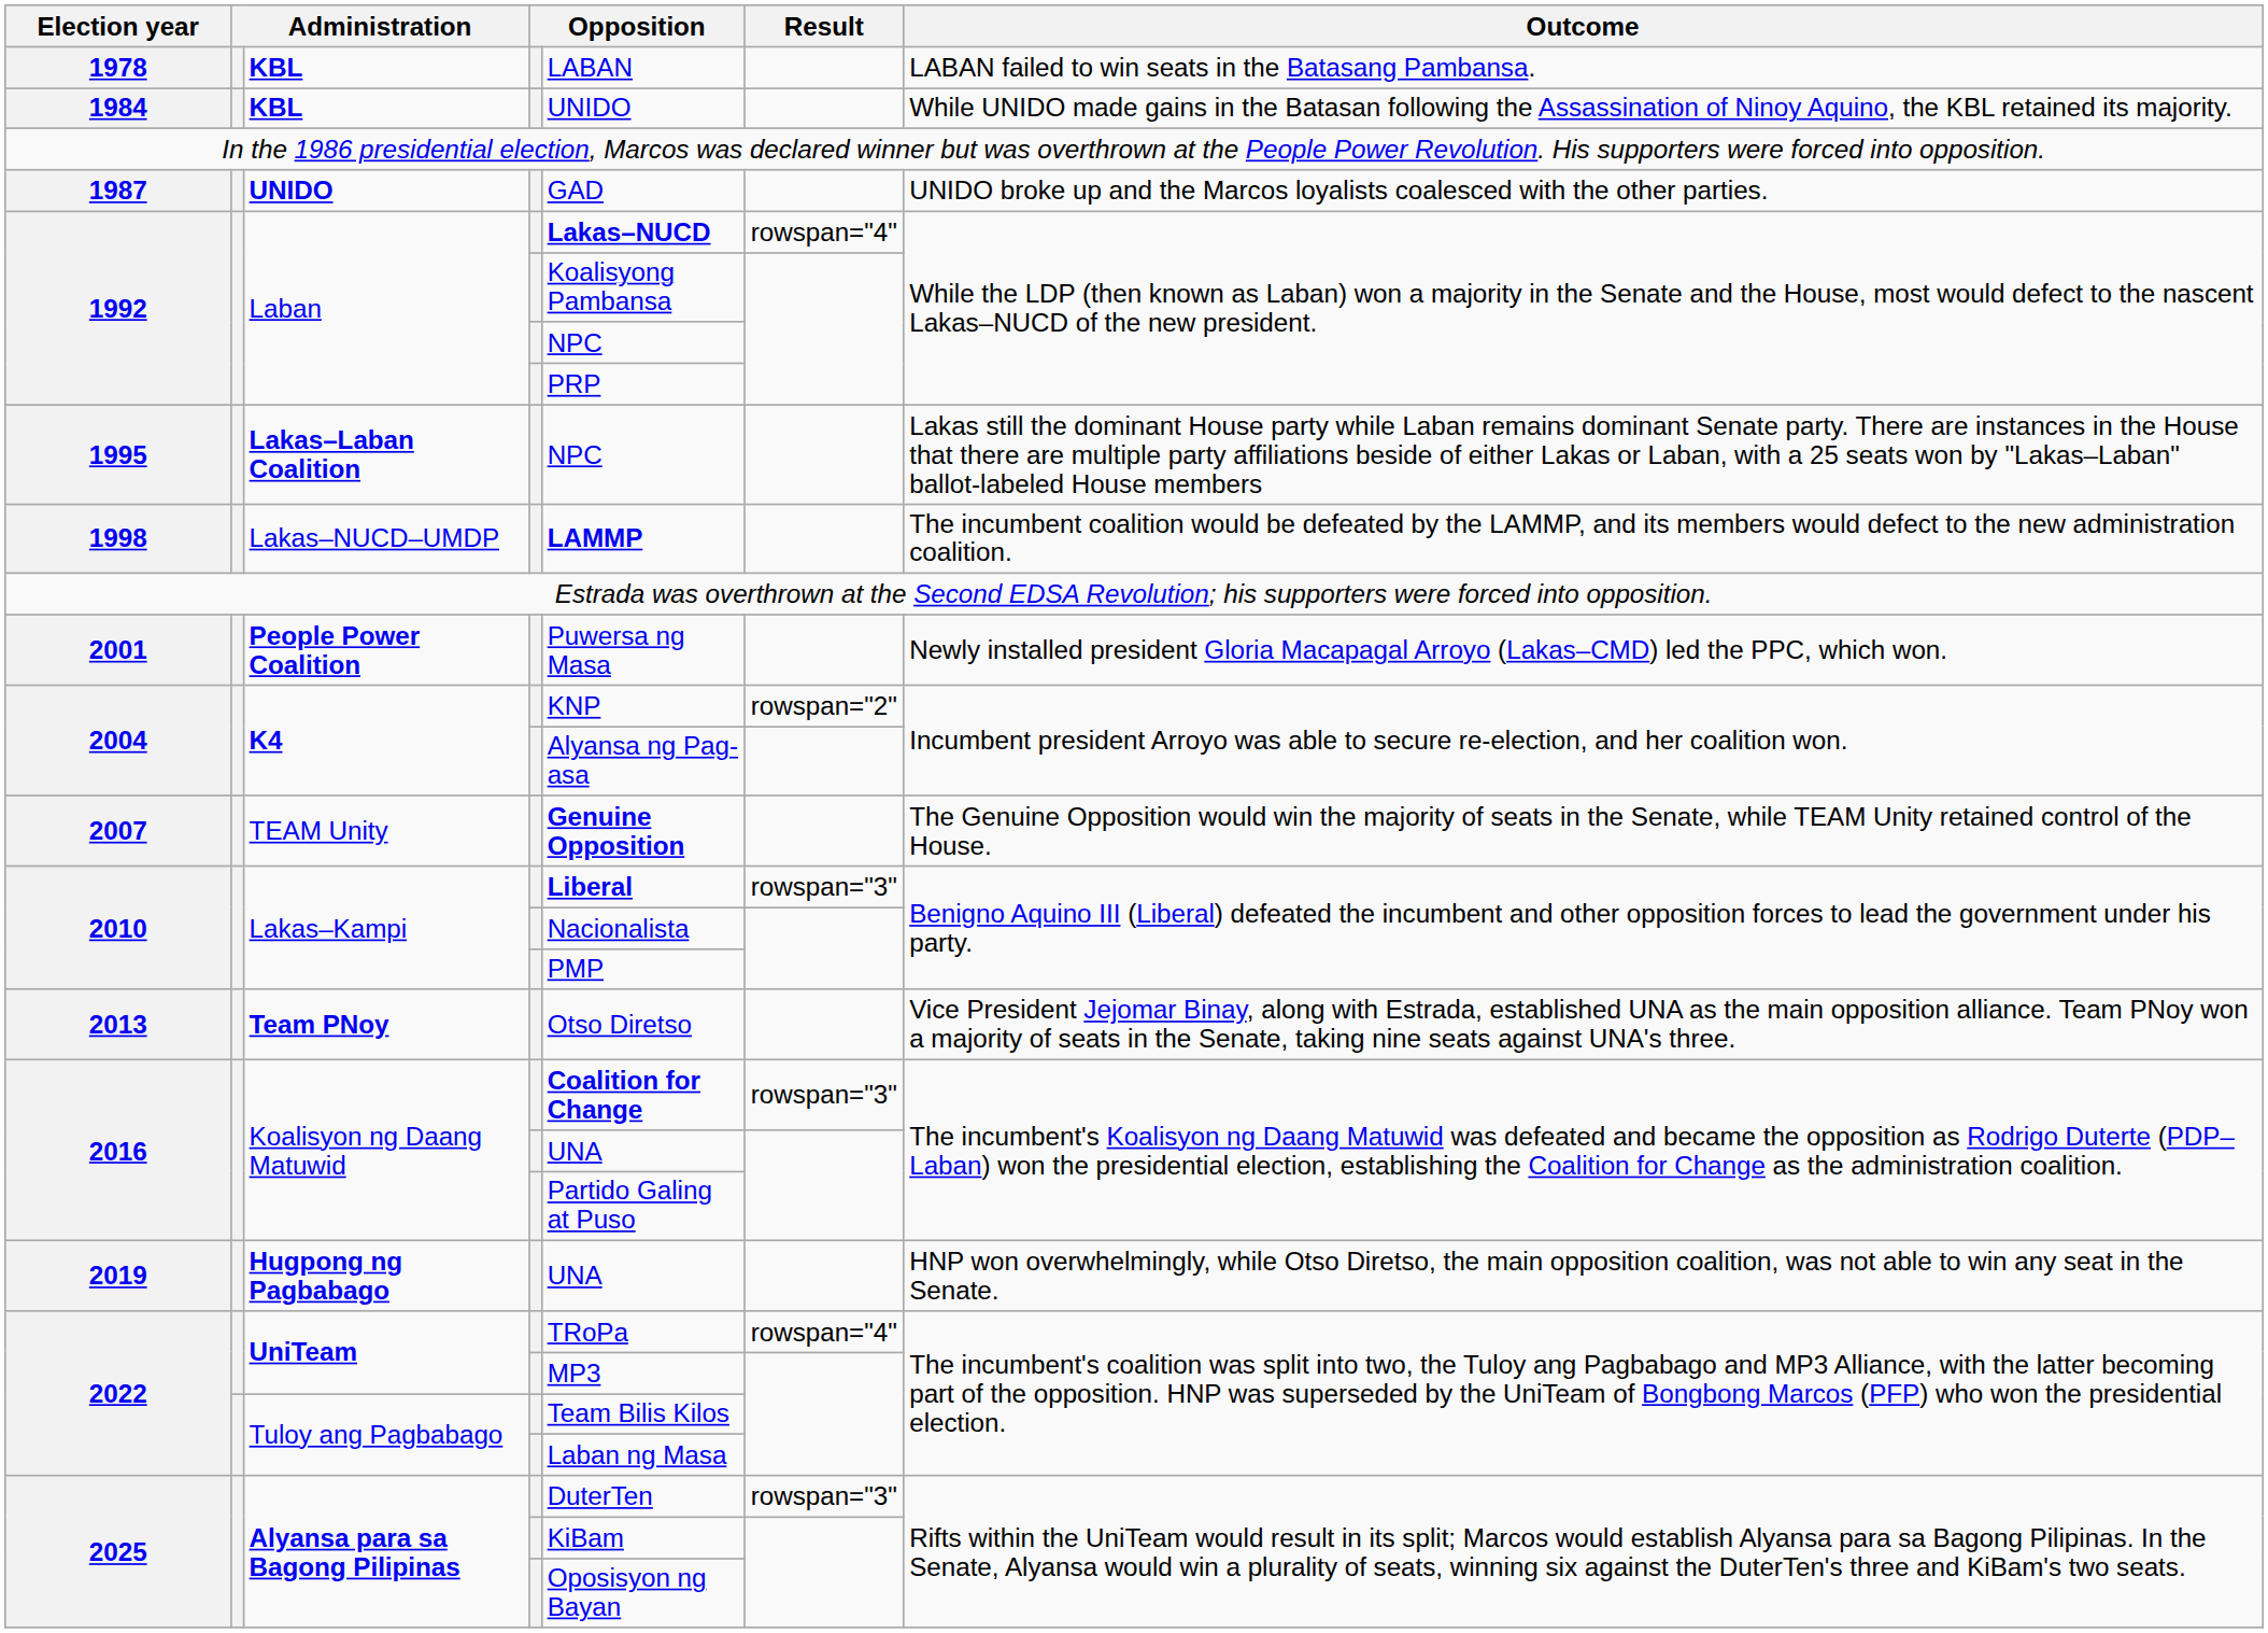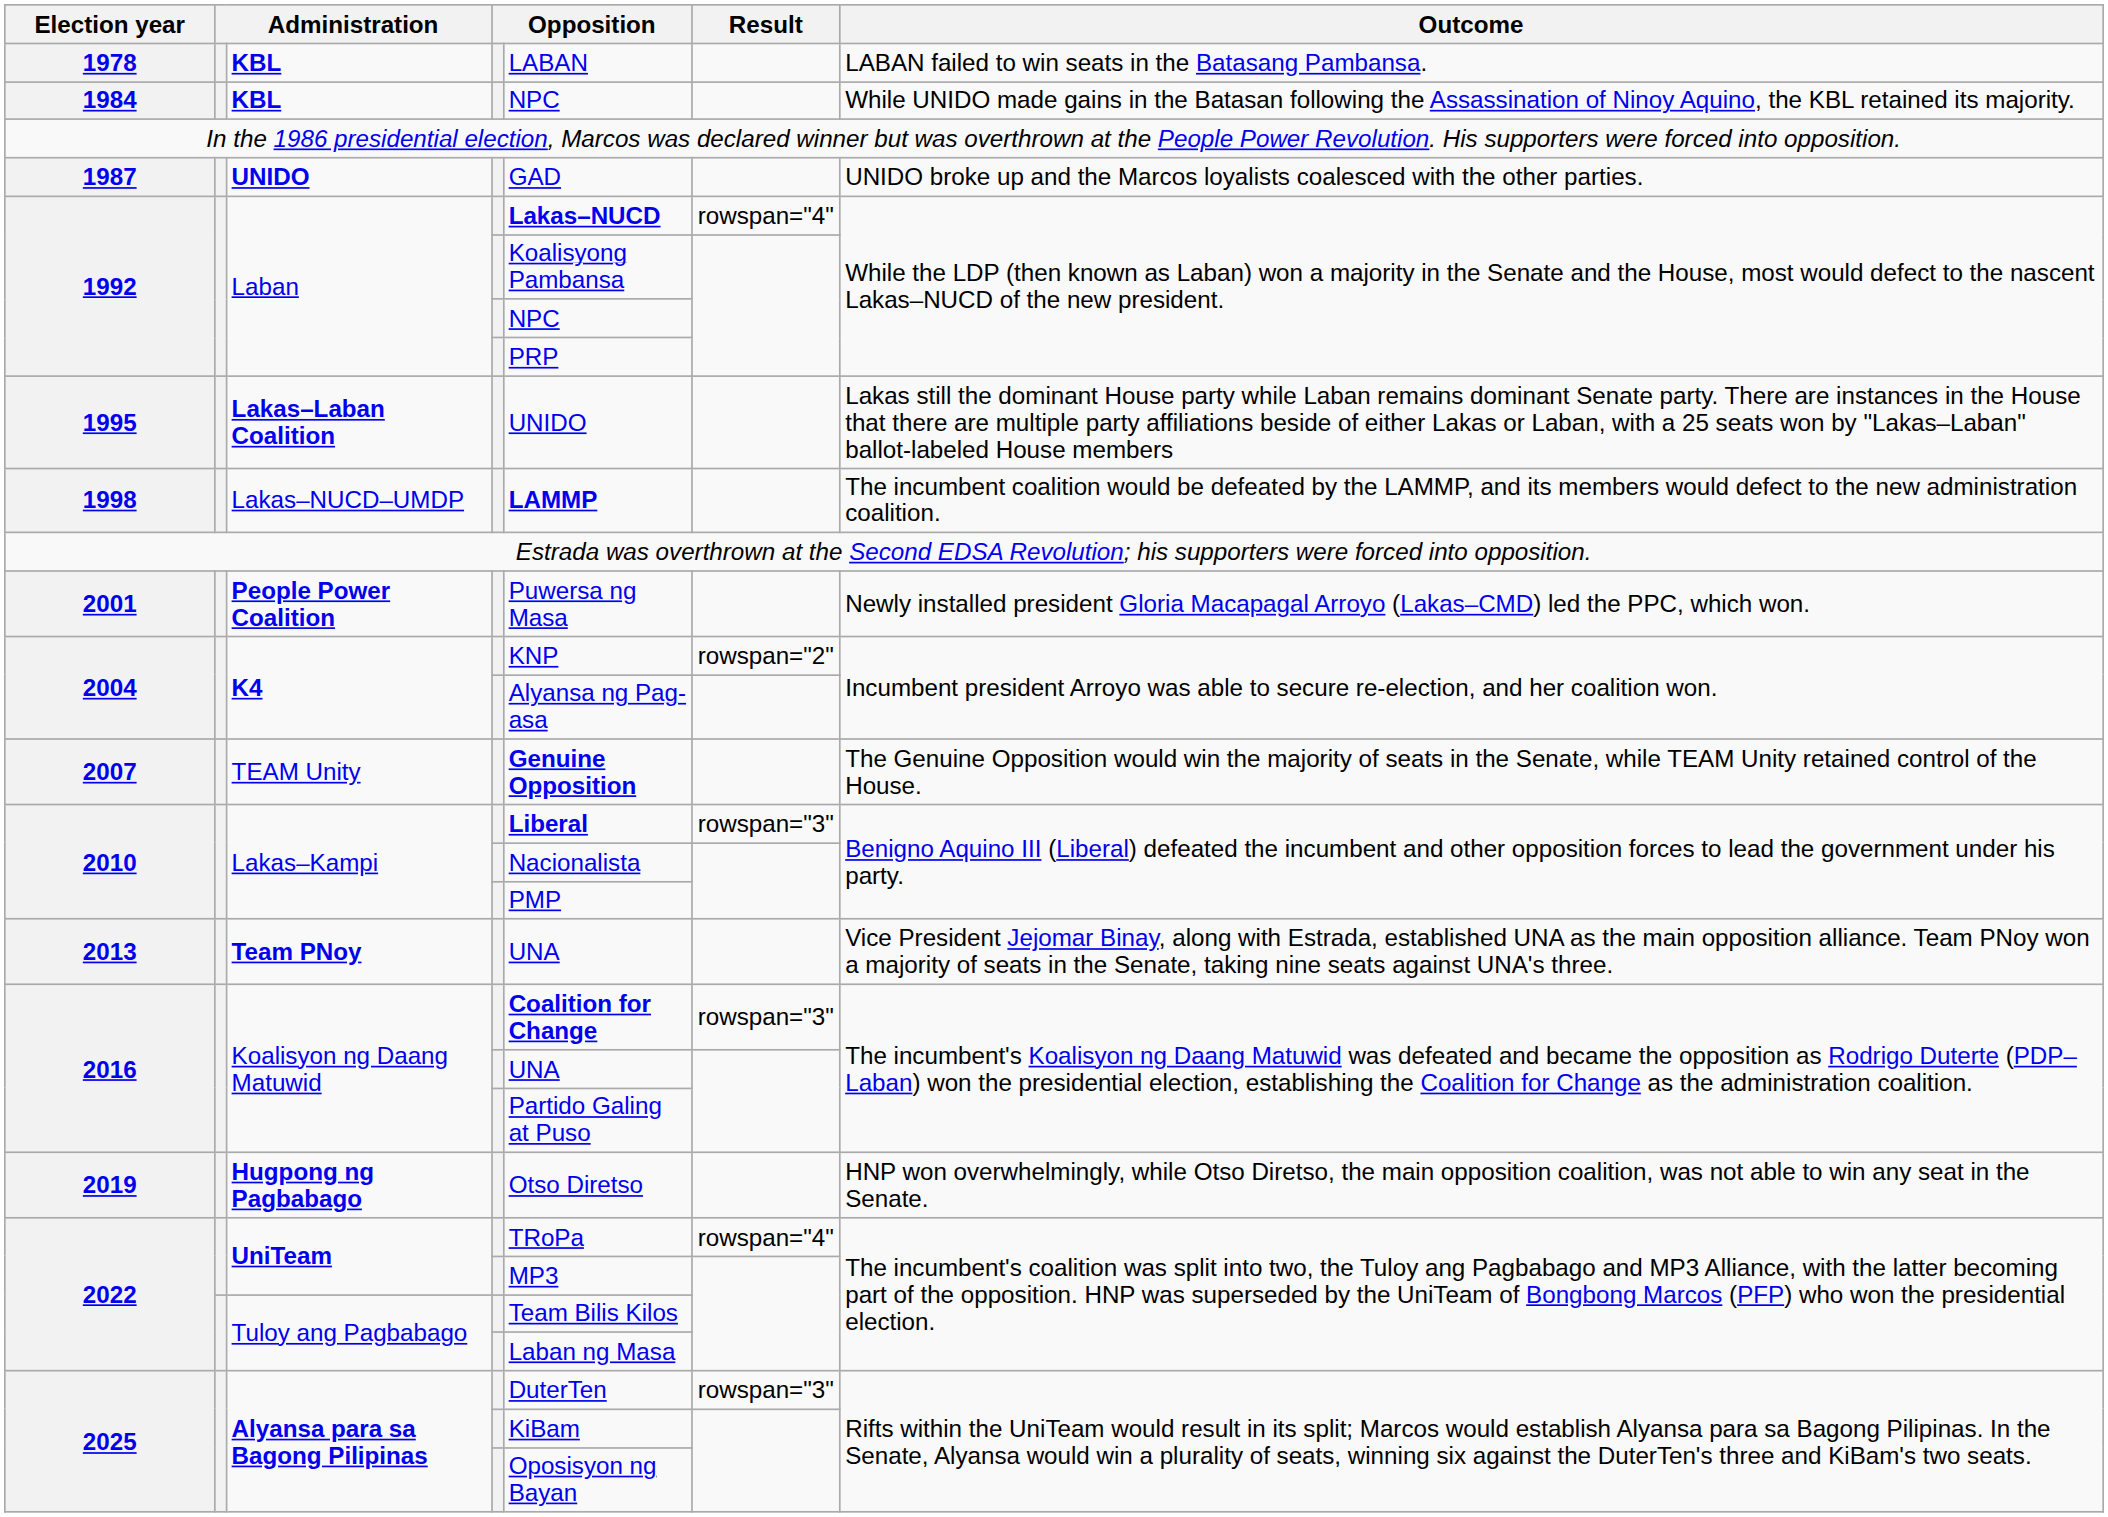1984 | column 5: UNIDO -> NPC
1995 | column 5: NPC -> UNIDO
2013 | column 5: Otso Diretso -> UNA
2019 | column 5: UNA -> Otso Diretso
